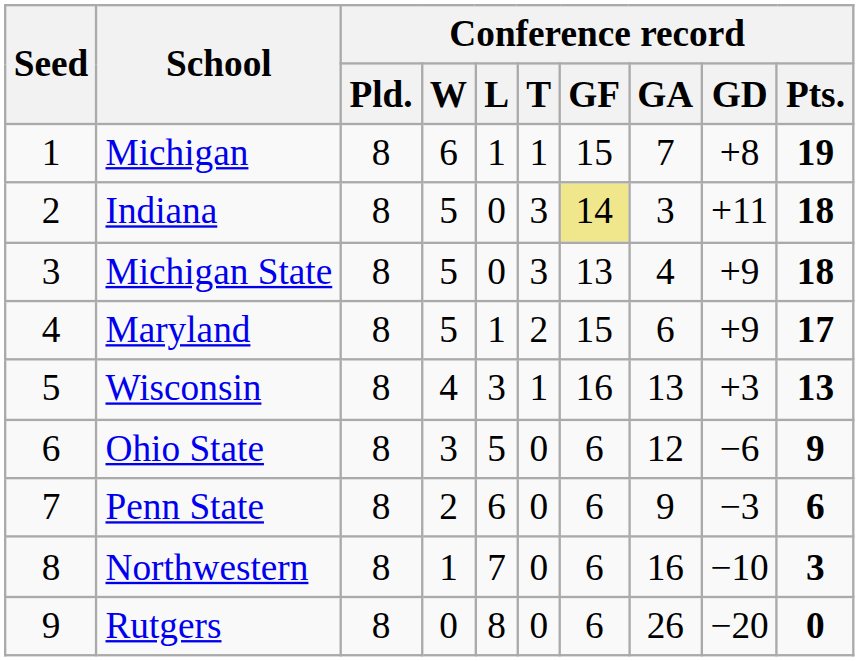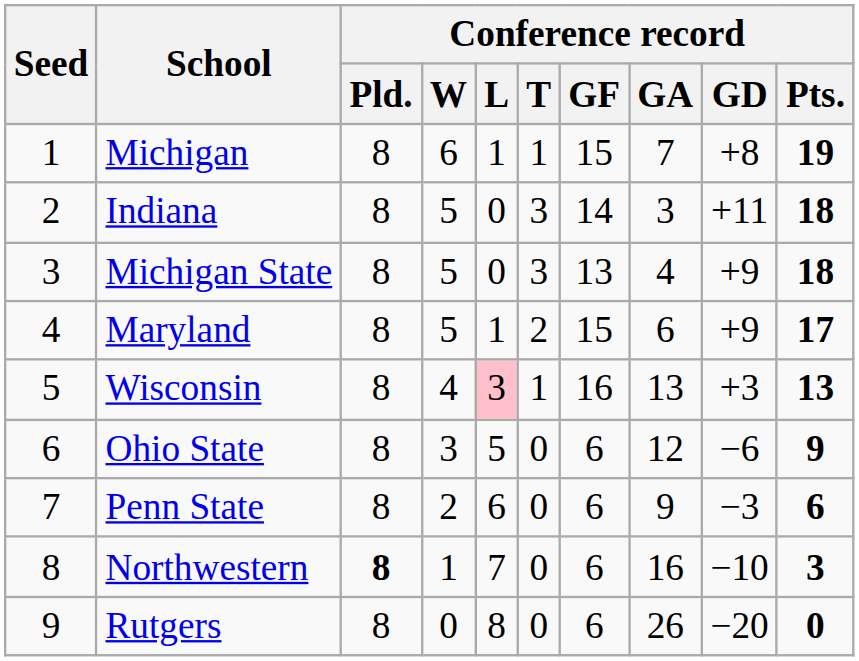Indiana | Conference record / GF: khaki background -> no background
Wisconsin | Conference record / L: no background -> pink background
Northwestern | Conference record / Pld.: normal -> bold
